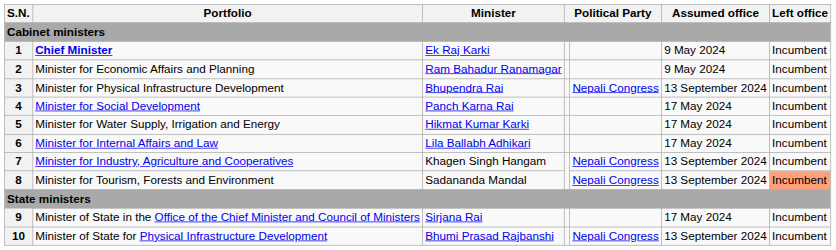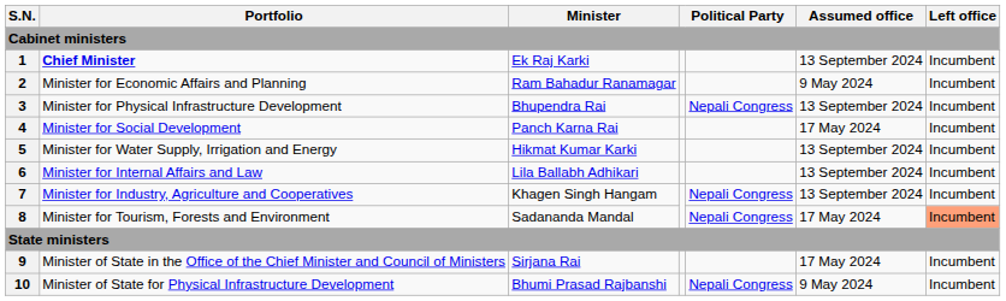Chief Minister | Assumed office: 9 May 2024 -> 13 September 2024
Minister for Water Supply, Irrigation and Energy | Assumed office: 17 May 2024 -> 13 September 2024
Minister for Internal Affairs and Law | Assumed office: 17 May 2024 -> 13 September 2024
Minister for Tourism, Forests and Environment | Assumed office: 13 September 2024 -> 17 May 2024
Minister of State for Physical Infrastructure Development | Assumed office: 13 September 2024 -> 9 May 2024
